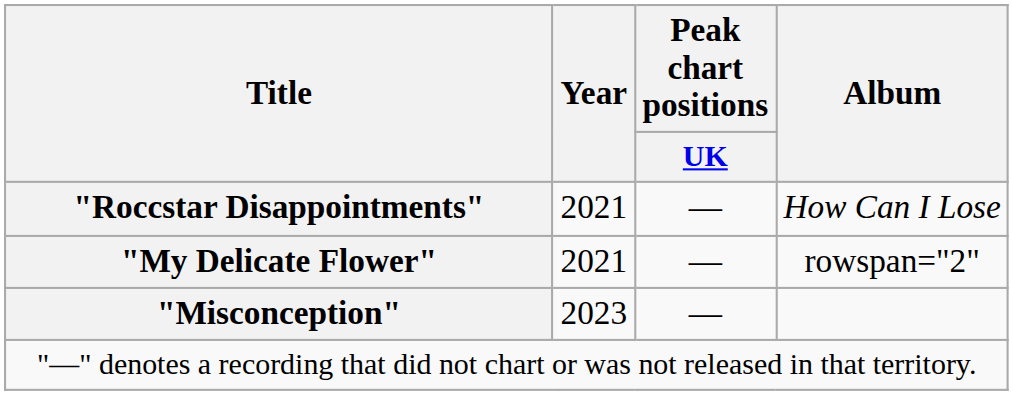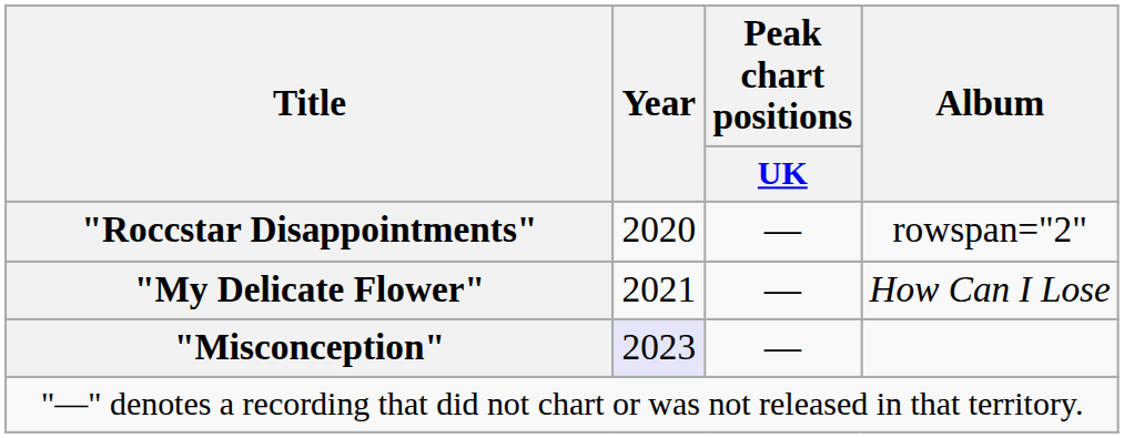"Roccstar Disappointments" | Year: 2021 -> 2020
"Roccstar Disappointments" | Album: How Can I Lose -> rowspan="2"
"My Delicate Flower" | Album: rowspan="2" -> How Can I Lose
"Misconception" | Year: no background -> lavender background
